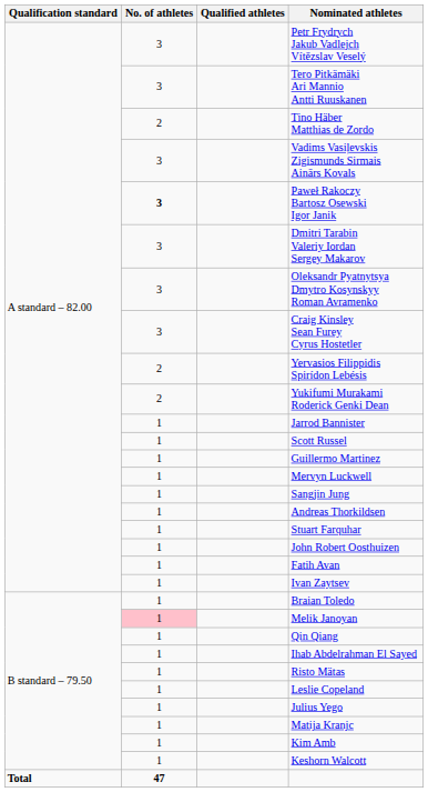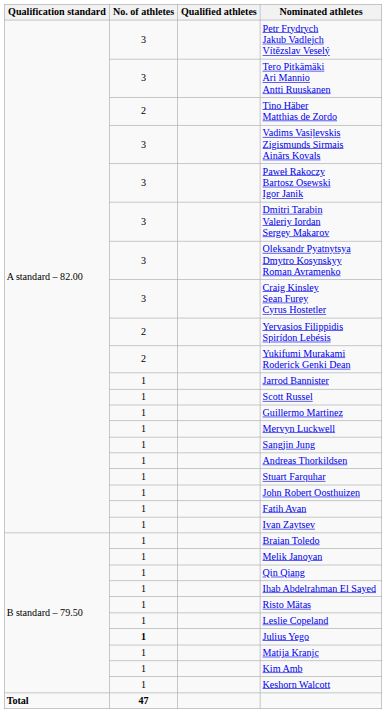Paweł Rakoczy Bartosz Osewski Igor Janik | No. of athletes: bold -> normal
Melik Janoyan | No. of athletes: pink background -> no background
Julius Yego | No. of athletes: normal -> bold
